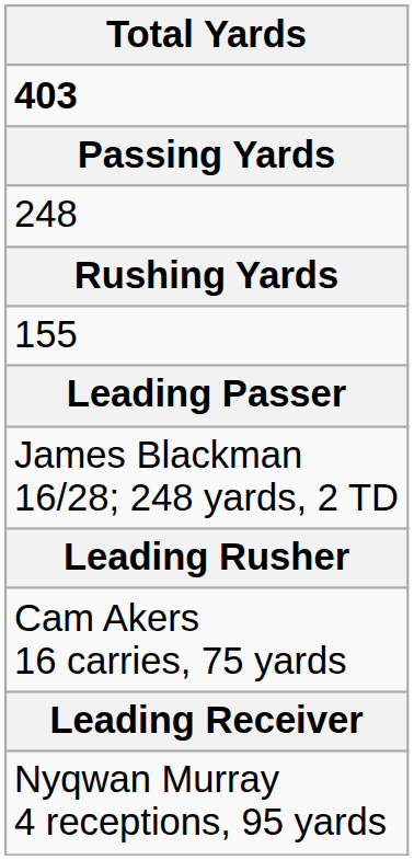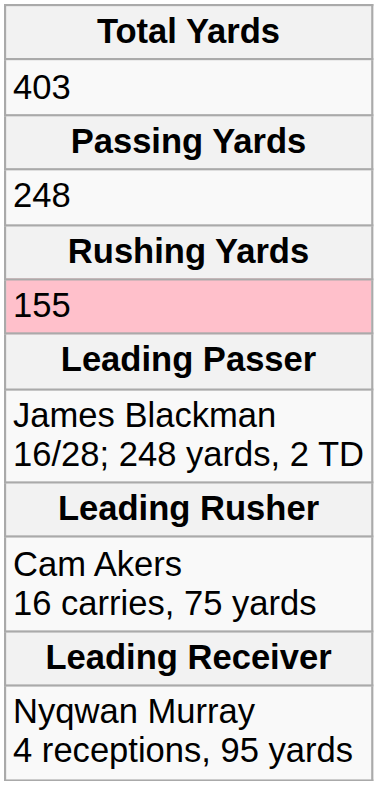row 2 | column 1: bold -> normal
row 6 | column 1: no background -> pink background
